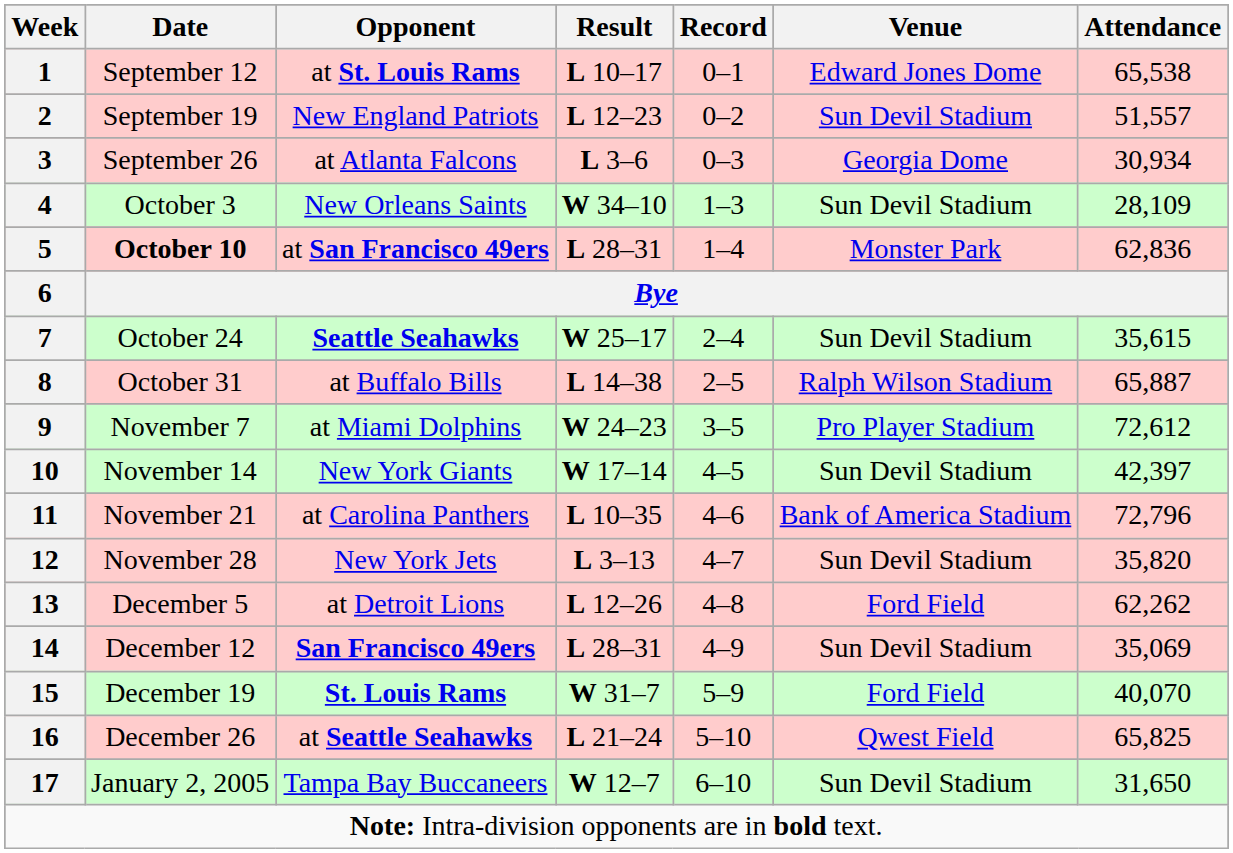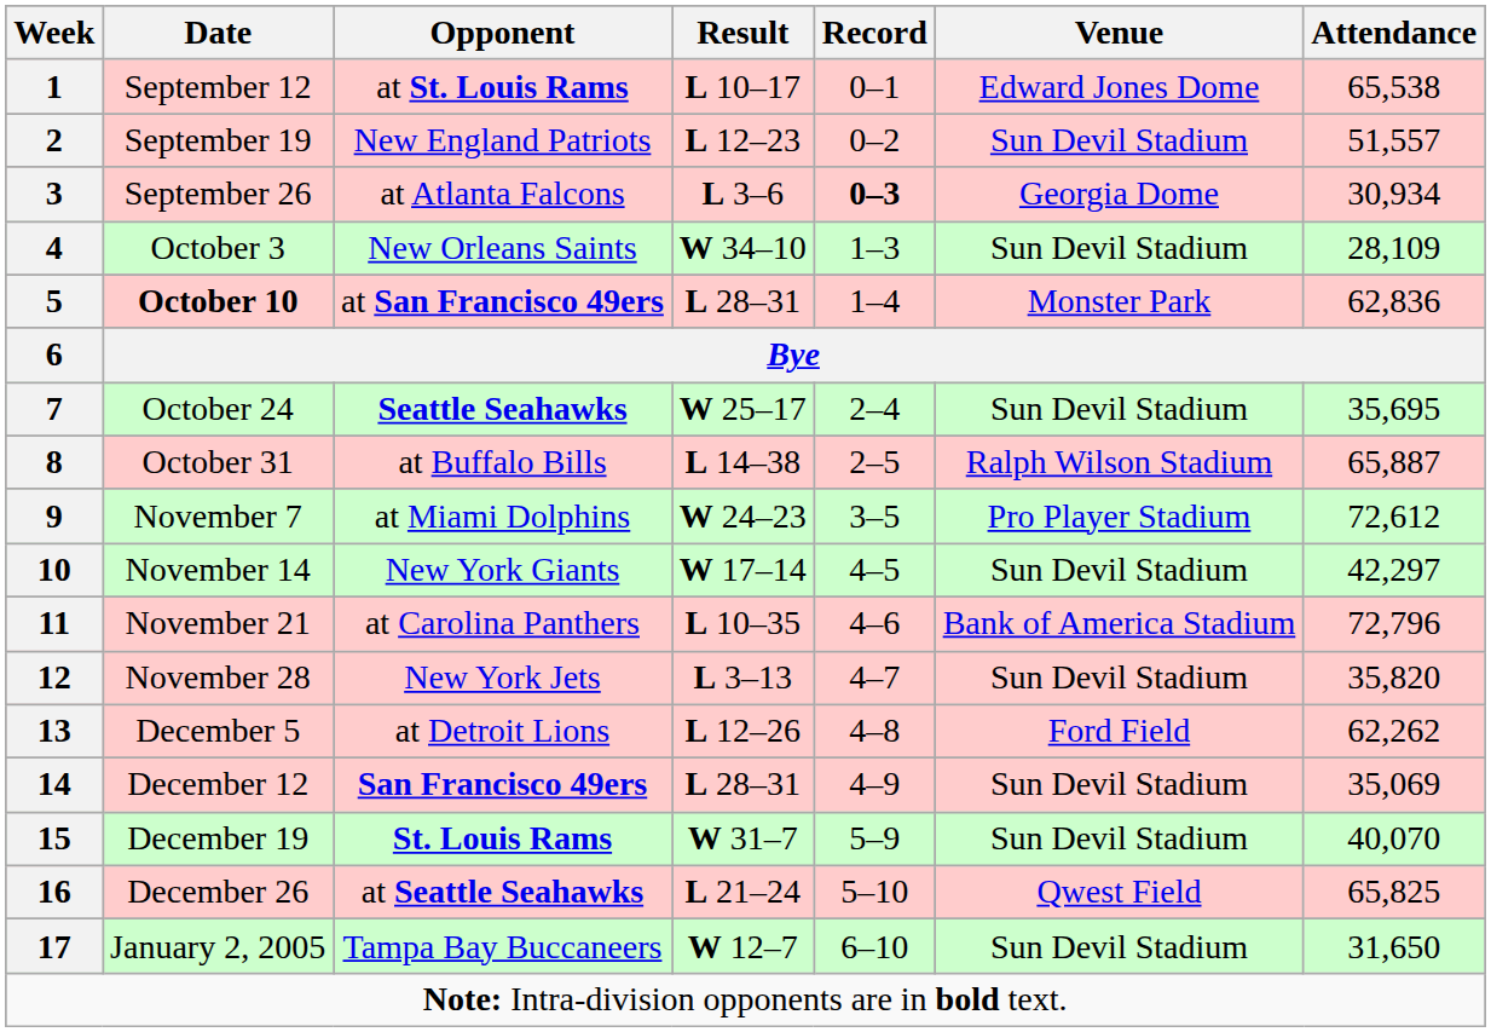3 | Record: normal -> bold
7 | Attendance: 35,615 -> 35,695
10 | Attendance: 42,397 -> 42,297
15 | Venue: Ford Field -> Sun Devil Stadium
